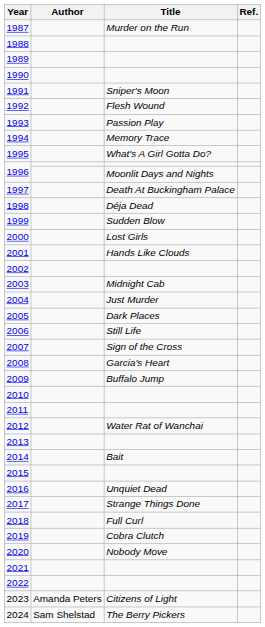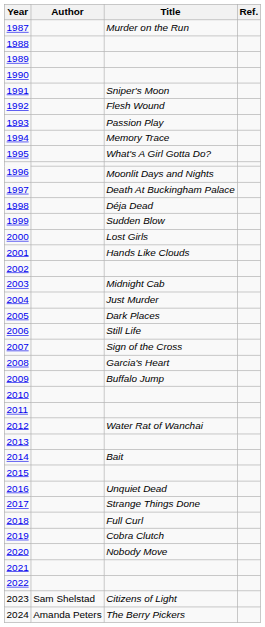2023 | Author: Amanda Peters -> Sam Shelstad
2024 | Author: Sam Shelstad -> Amanda Peters
